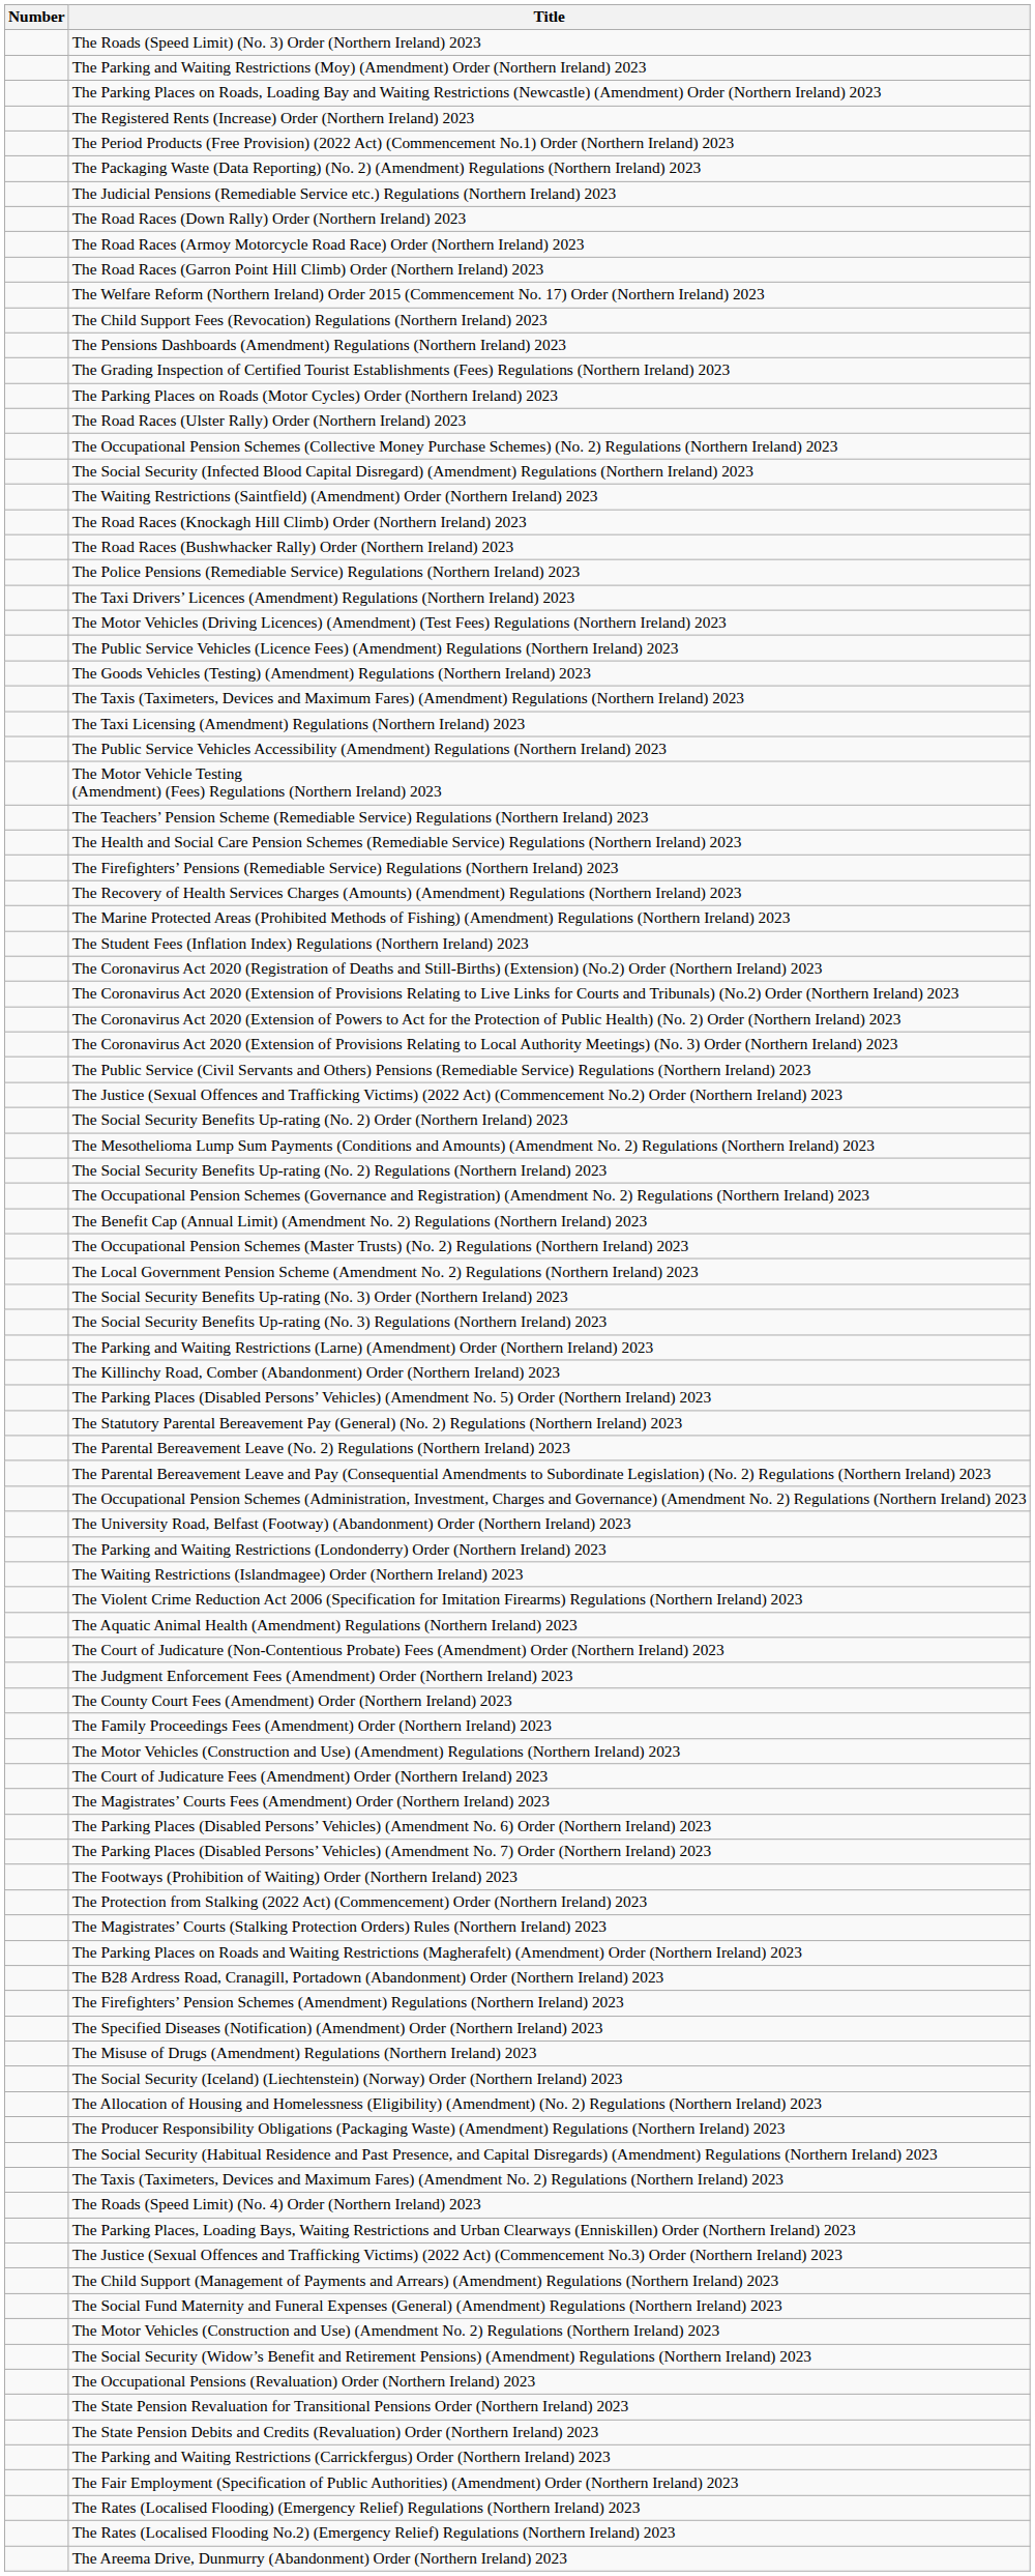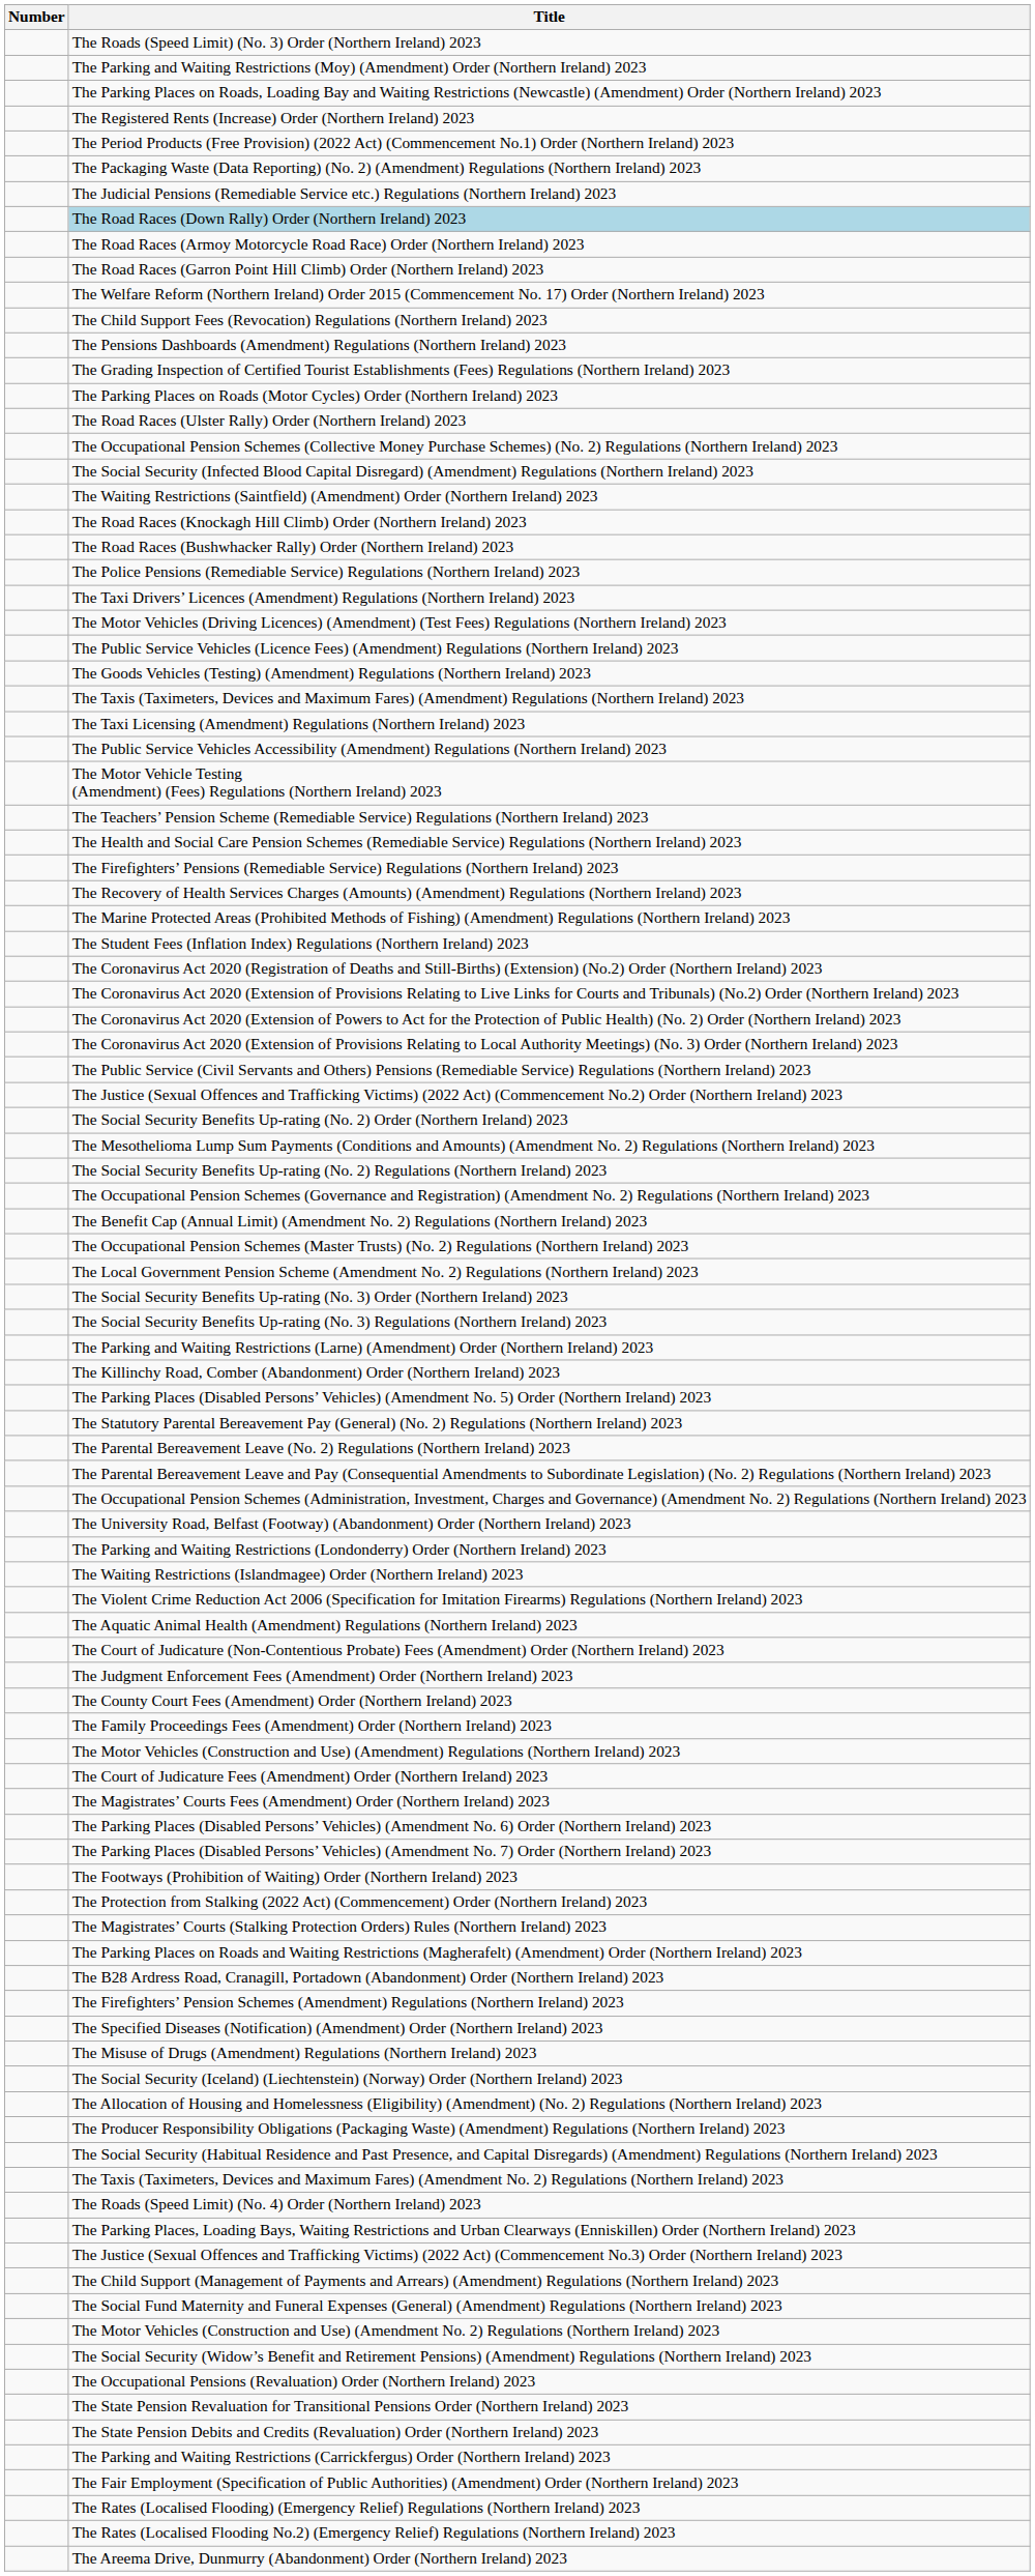The Road Races (Down Rally) Order (Northern Ireland) 2023 | Title: no background -> lightblue background
